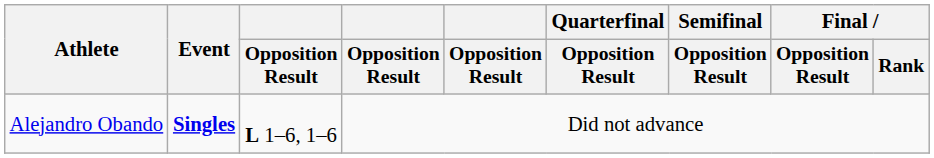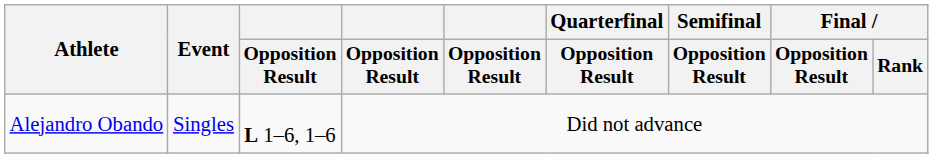Alejandro Obando | Event: bold -> normal
